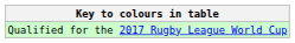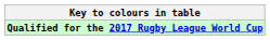Qualified for the 2017 Rugby League World Cup | column 1: normal -> bold
